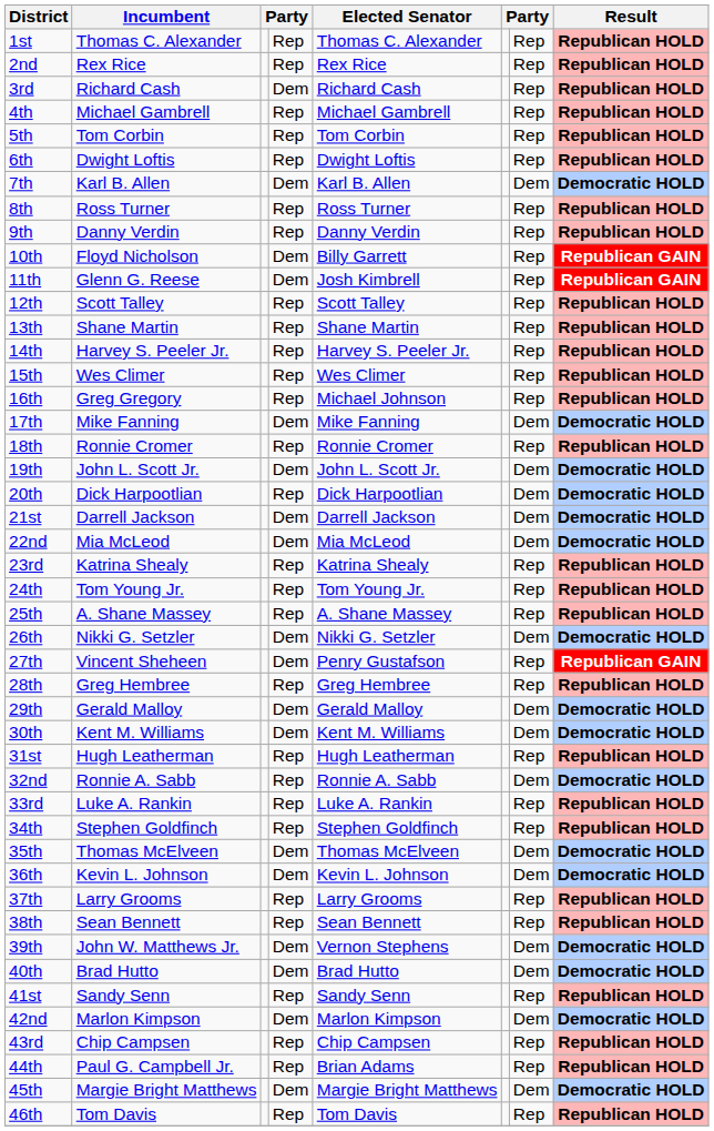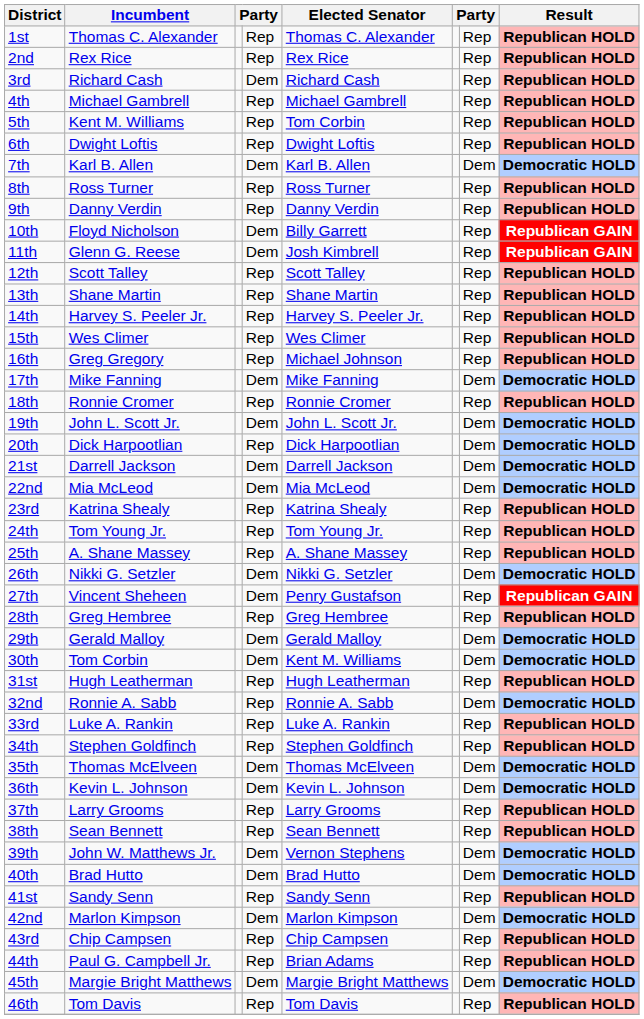5th | Incumbent: Tom Corbin -> Kent M. Williams
30th | Incumbent: Kent M. Williams -> Tom Corbin
